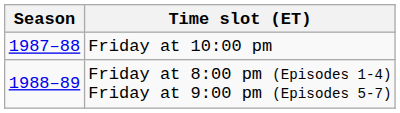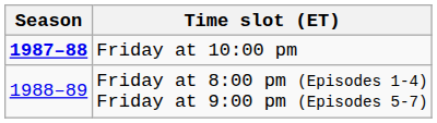Friday at 10:00 pm | Season: normal -> bold
